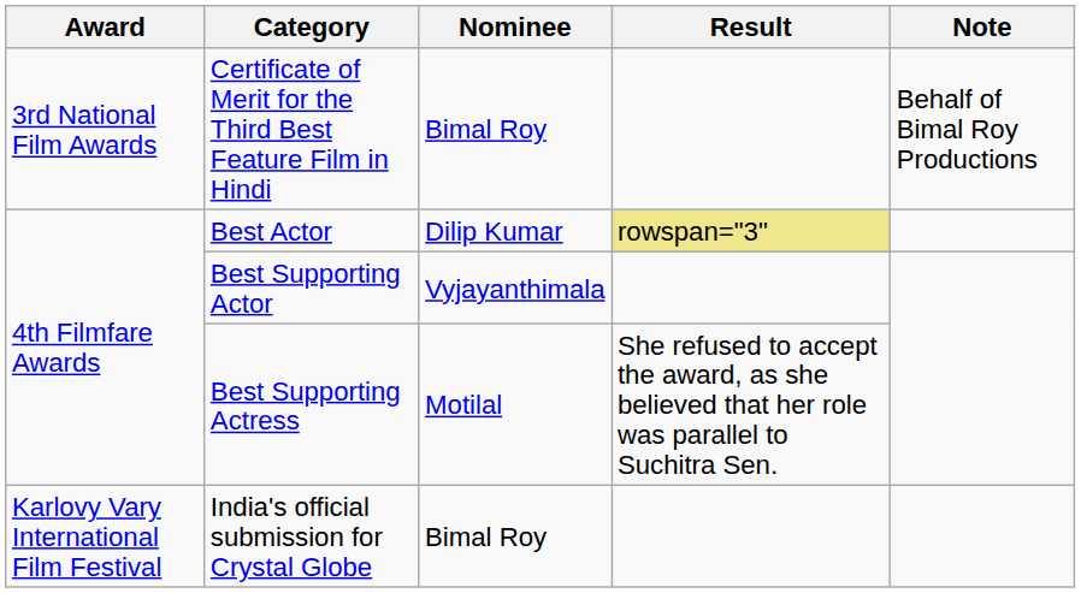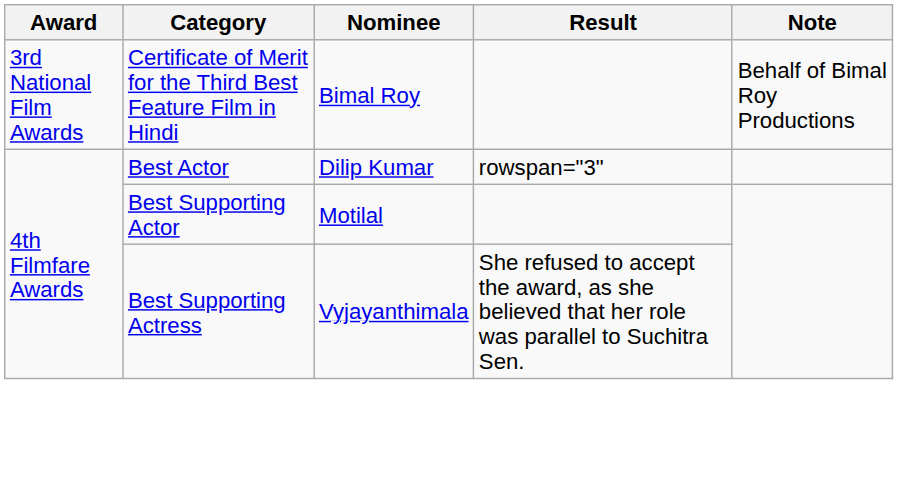Best Actor | Result: khaki background -> no background
Best Supporting Actor | Nominee: Vyjayanthimala -> Motilal
Best Supporting Actress | Nominee: Motilal -> Vyjayanthimala
- row: Karlovy Vary International Film Festival | India's official submission for Crystal Globe | Bimal Roy
